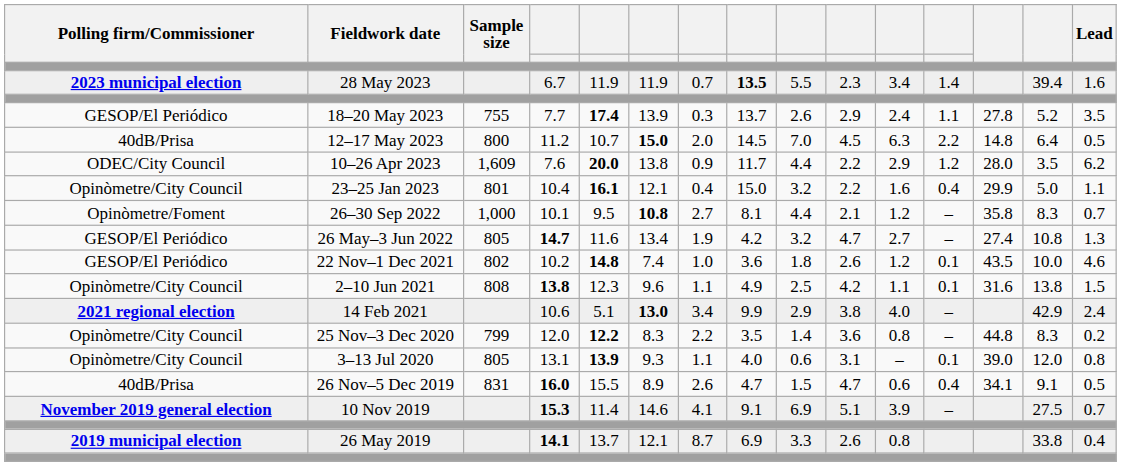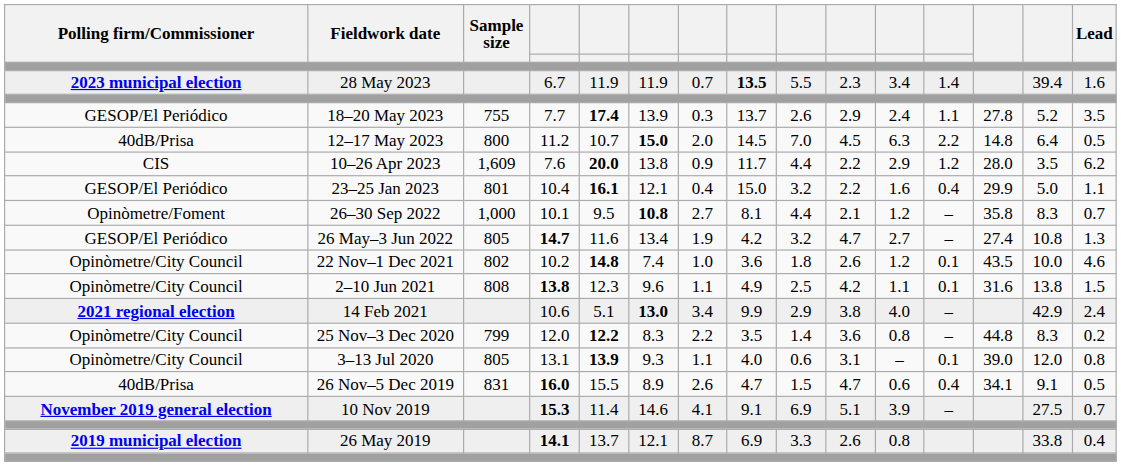10–26 Apr 2023 | Polling firm/Commissioner: ODEC/City Council -> CIS
23–25 Jan 2023 | Polling firm/Commissioner: Opinòmetre/City Council -> GESOP/El Periódico
22 Nov–1 Dec 2021 | Polling firm/Commissioner: GESOP/El Periódico -> Opinòmetre/City Council
